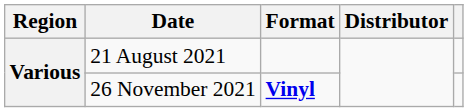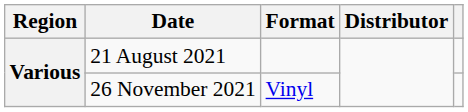26 November 2021 | Format: bold -> normal
